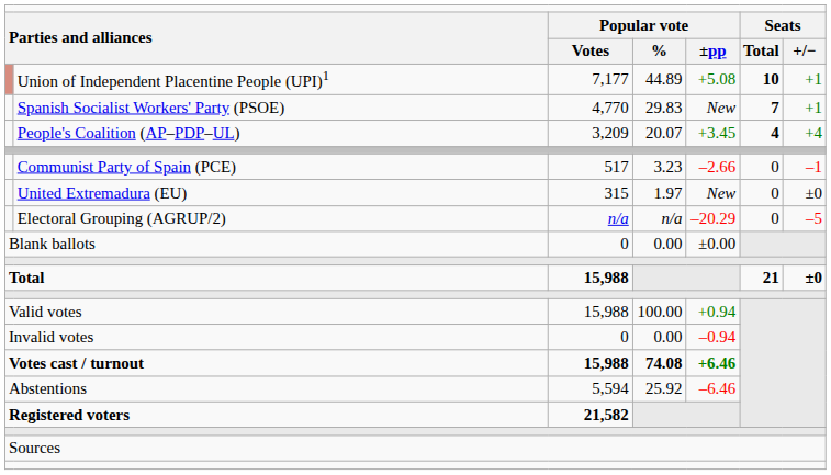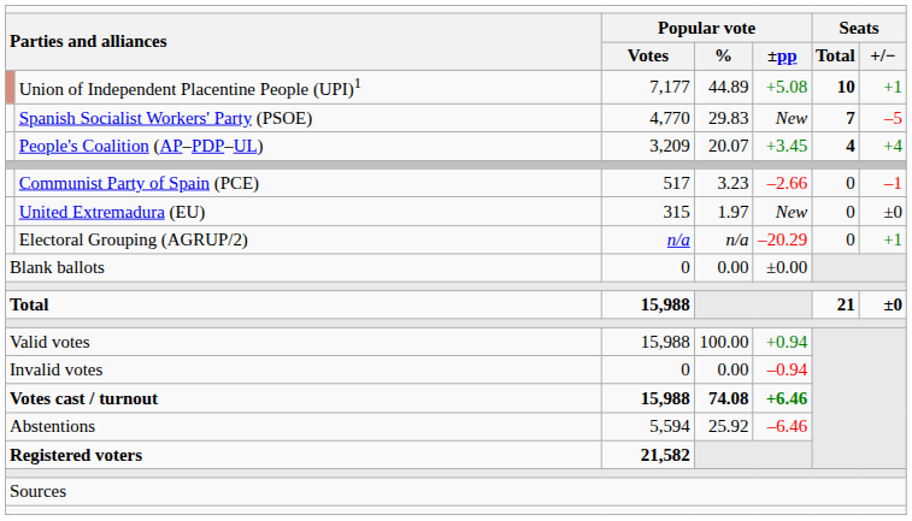Spanish Socialist Workers' Party (PSOE) | column 7: +1 -> –5
Electoral Grouping (AGRUP/2) | column 7: –5 -> +1
